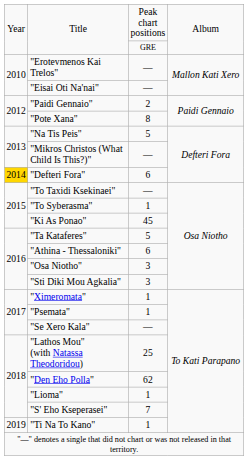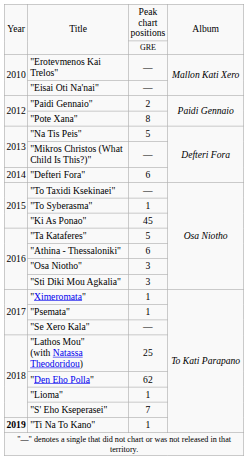"Defteri Fora" | column 1: gold background -> no background
"Ti Na To Kano" | column 1: normal -> bold
